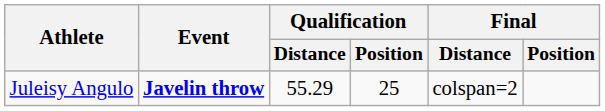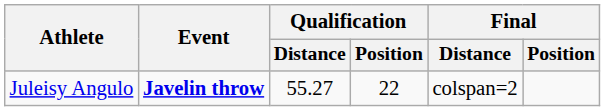Juleisy Angulo | Qualification / Distance: 55.29 -> 55.27
Juleisy Angulo | Qualification / Position: 25 -> 22
